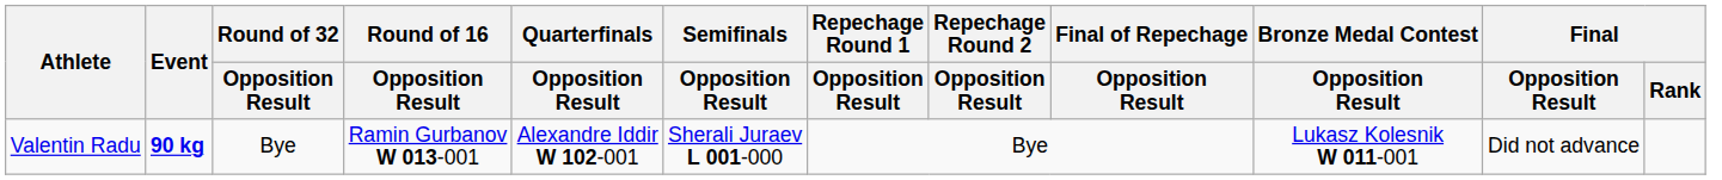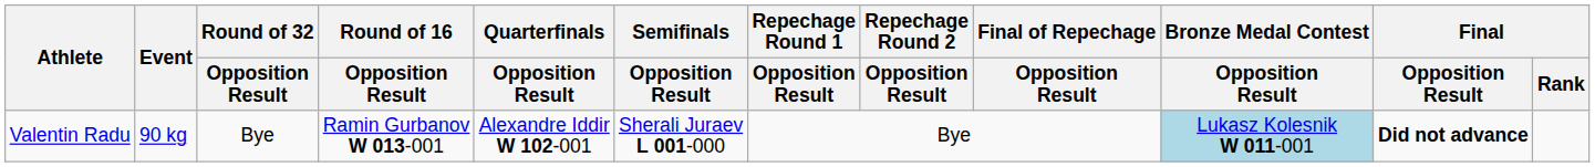Valentin Radu | Event: bold -> normal
Valentin Radu | Bronze Medal Contest / Opposition Result: no background -> lightblue background
Valentin Radu | Final / Opposition Result: normal -> bold
